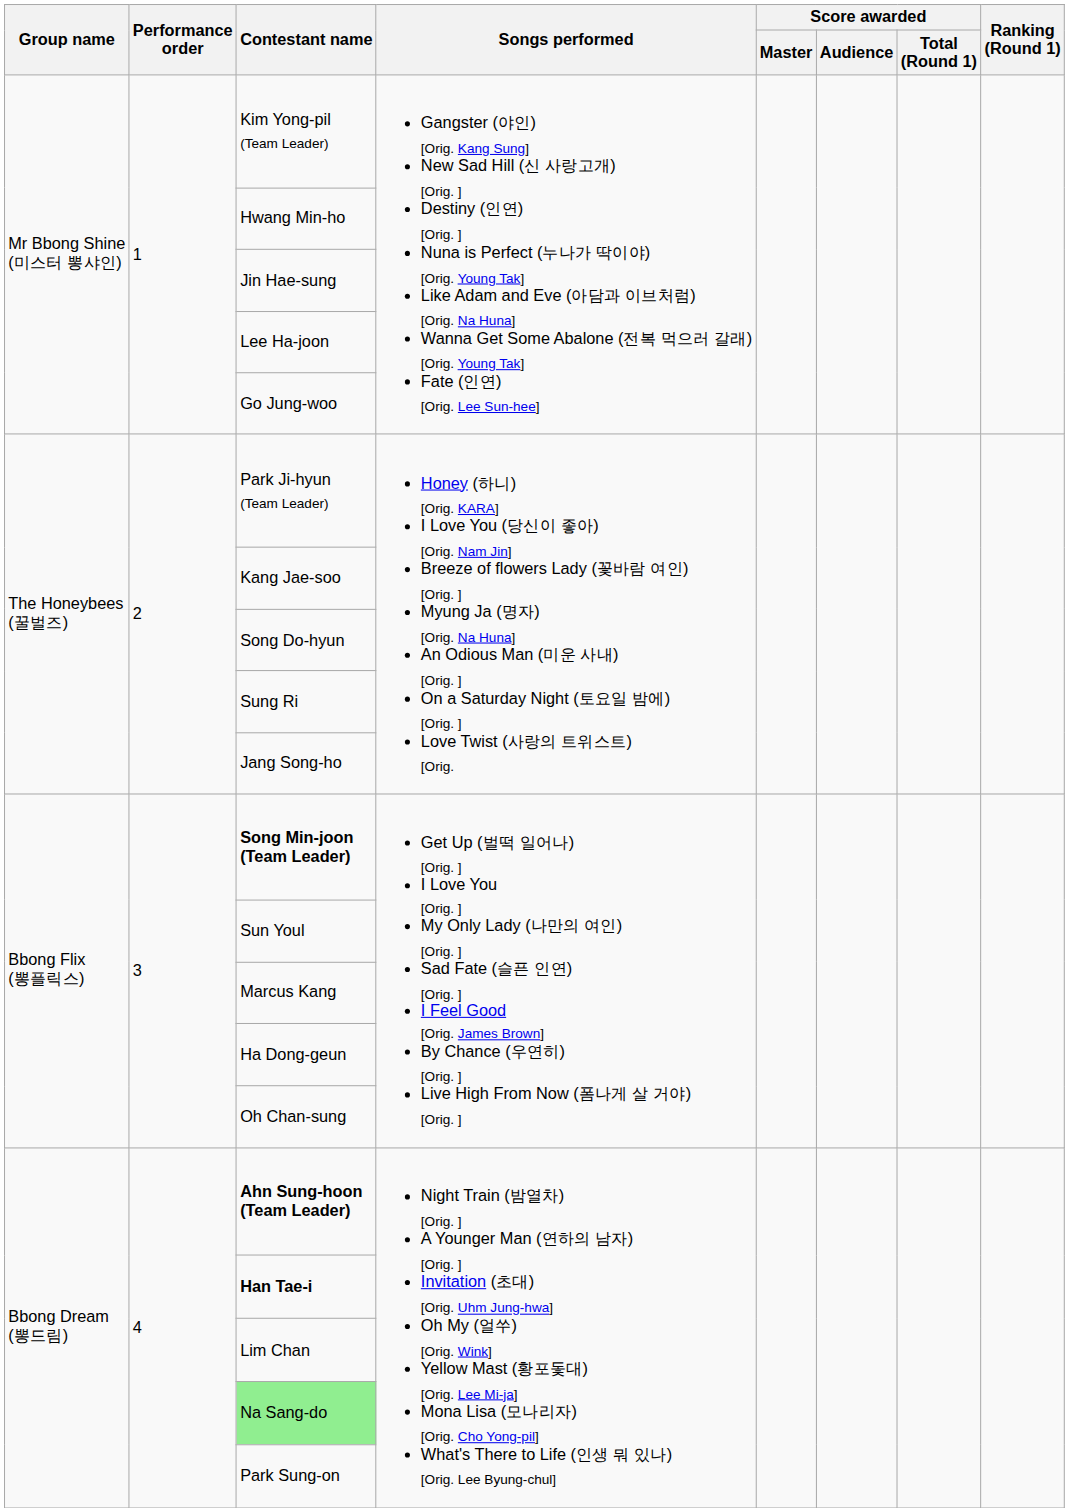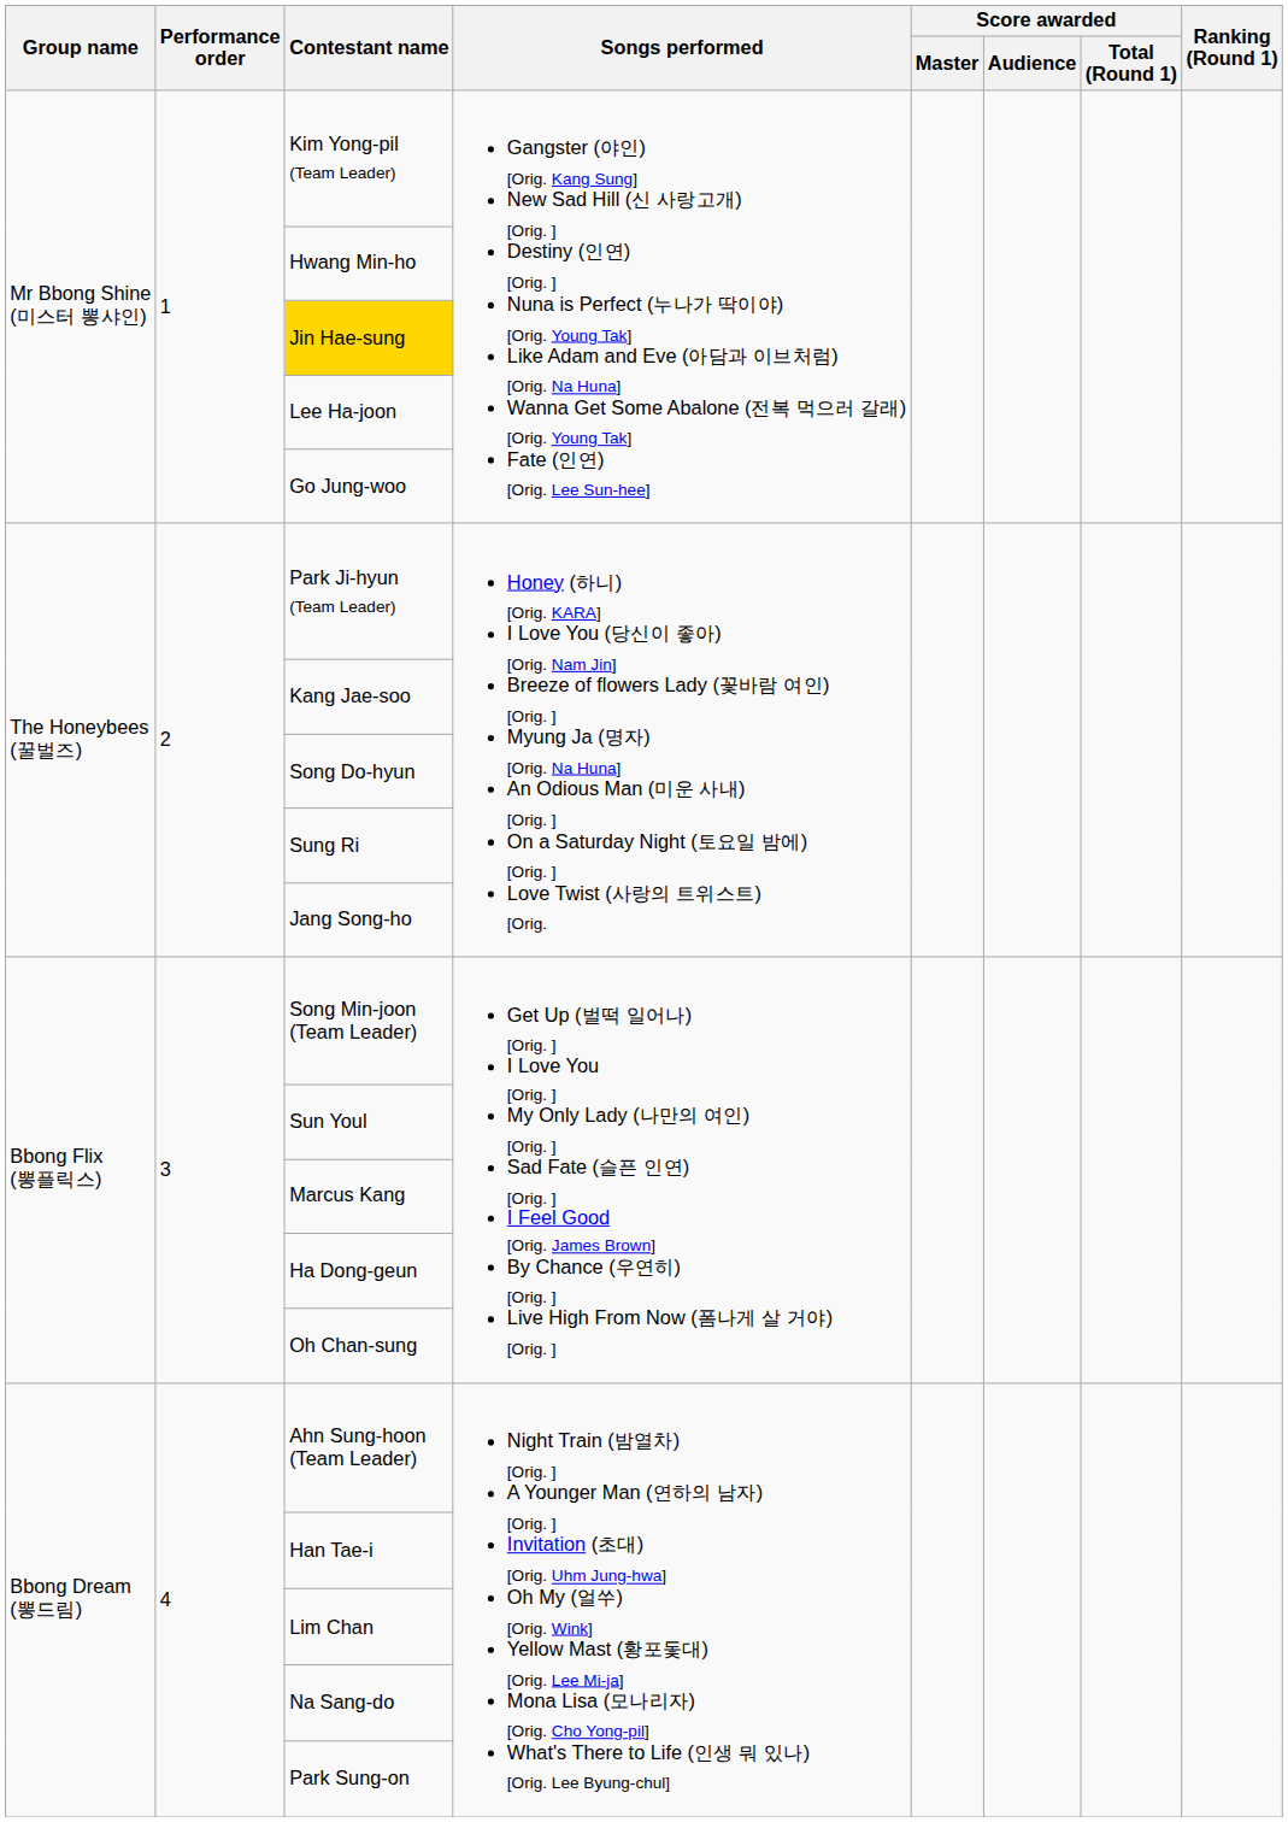Jin Hae-sung | Contestant name: no background -> gold background
Song Min-joon (Team Leader) | Contestant name: bold -> normal
Ahn Sung-hoon (Team Leader) | Contestant name: bold -> normal
Han Tae-i | Contestant name: bold -> normal
Na Sang-do | Contestant name: lightgreen background -> no background
